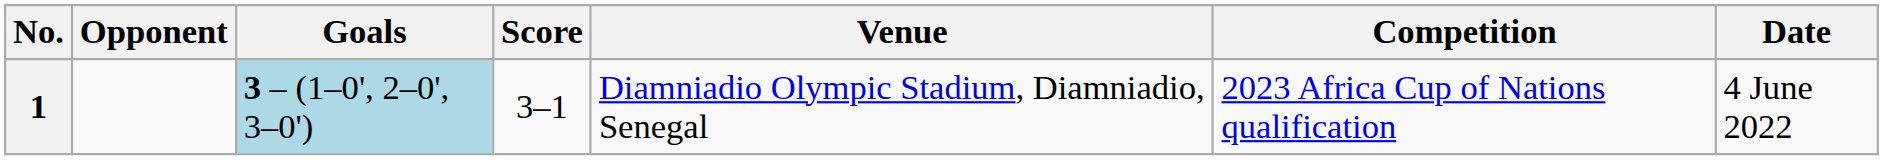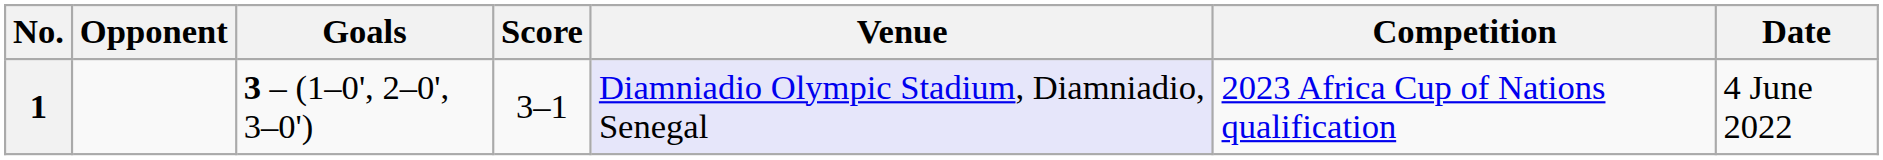1 | Goals: lightblue background -> no background
1 | Venue: no background -> lavender background
